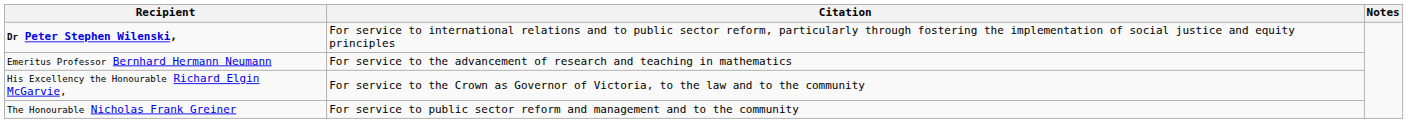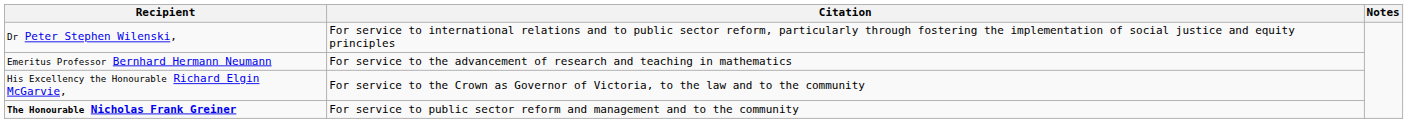Dr Peter Stephen Wilenski, | Recipient: bold -> normal
The Honourable Nicholas Frank Greiner | Recipient: normal -> bold
